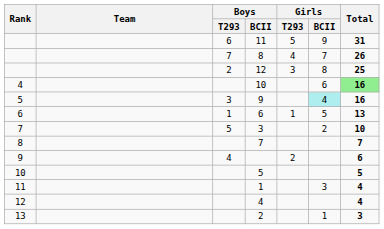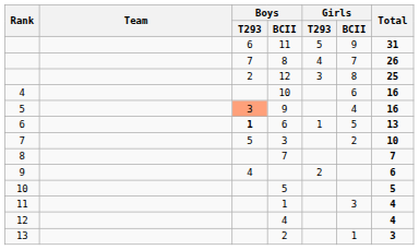row 6 | Total: lightgreen background -> no background
row 7 | Boys / T293: no background -> lightsalmon background
row 7 | Girls / BCII: paleturquoise background -> no background
row 8 | Boys / T293: normal -> bold
